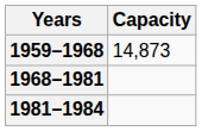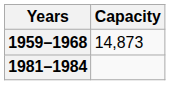- row: 1968–1981
